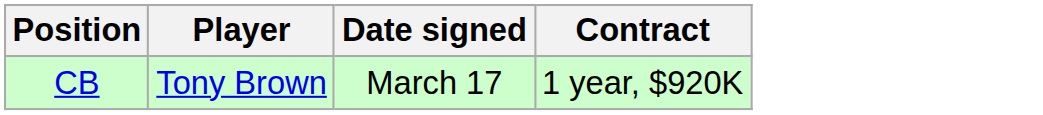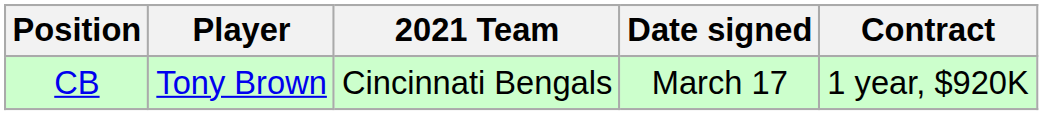+ column: 2021 Team | Cincinnati Bengals
